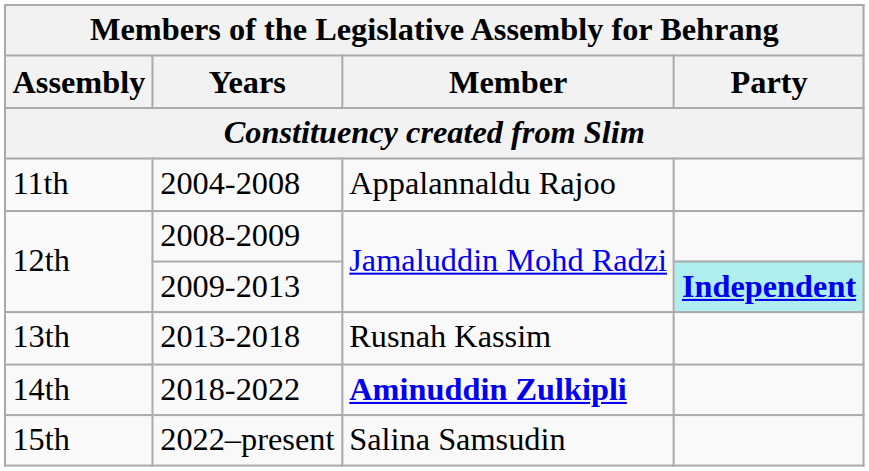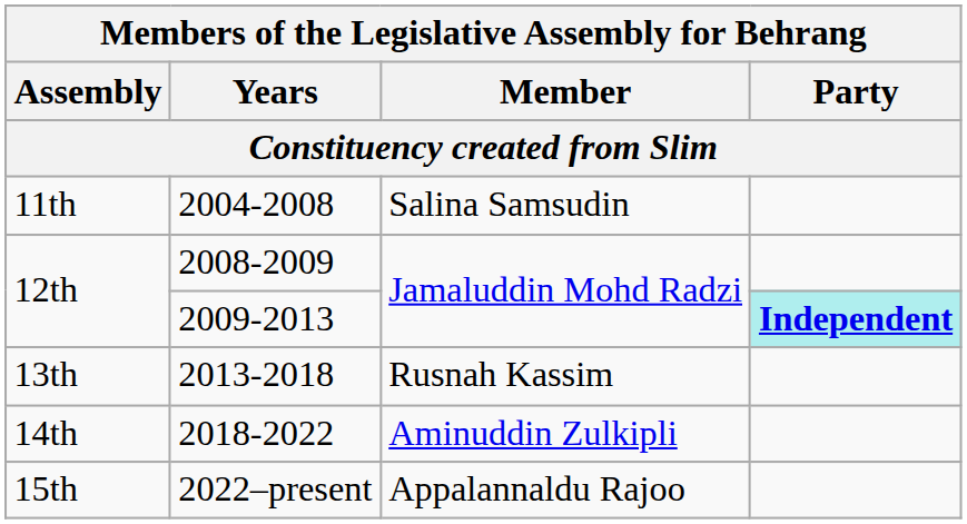2004-2008 | Member: Appalannaldu Rajoo -> Salina Samsudin
2018-2022 | Member: bold -> normal
2022–present | Member: Salina Samsudin -> Appalannaldu Rajoo
